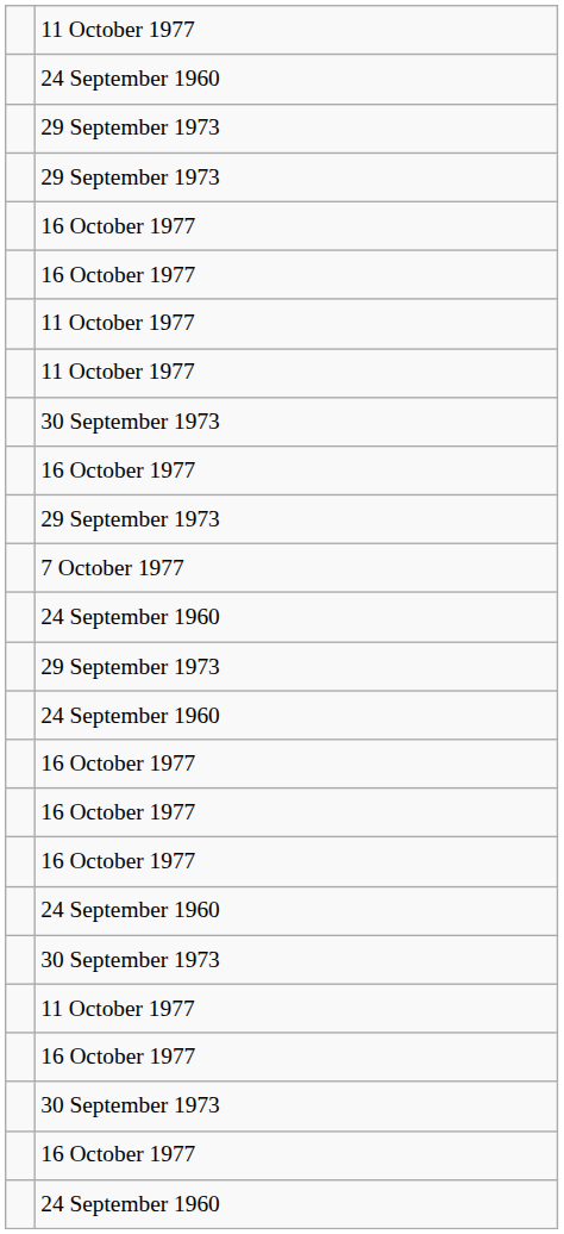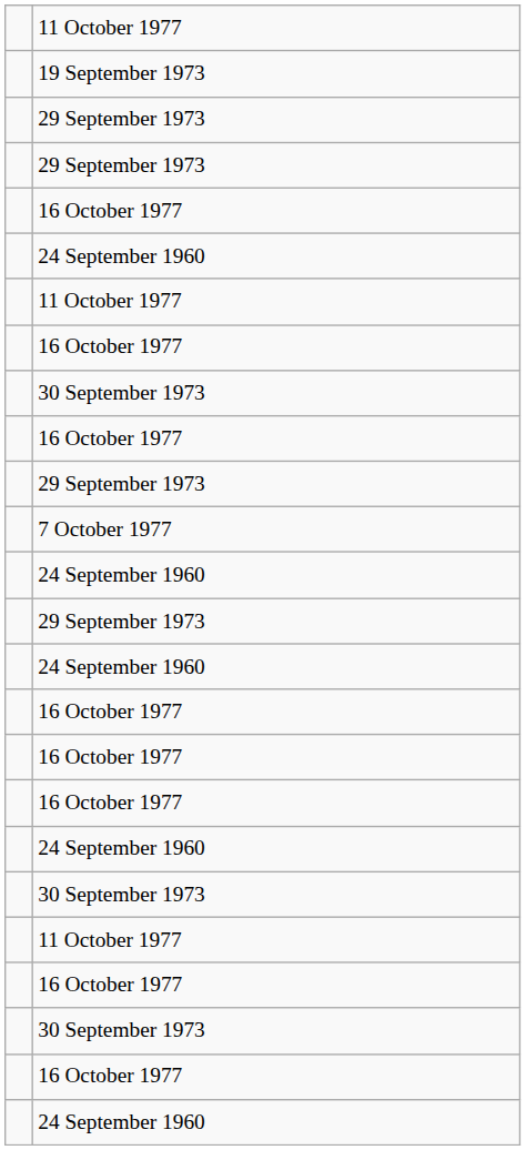row 2 | column 2: 24 September 1960 -> 19 September 1973
row 6 | column 2: 16 October 1977 -> 24 September 1960
row 8 | column 2: 11 October 1977 -> 16 October 1977
